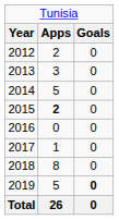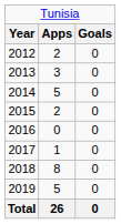2015 | column 2: bold -> normal
2019 | column 3: bold -> normal
